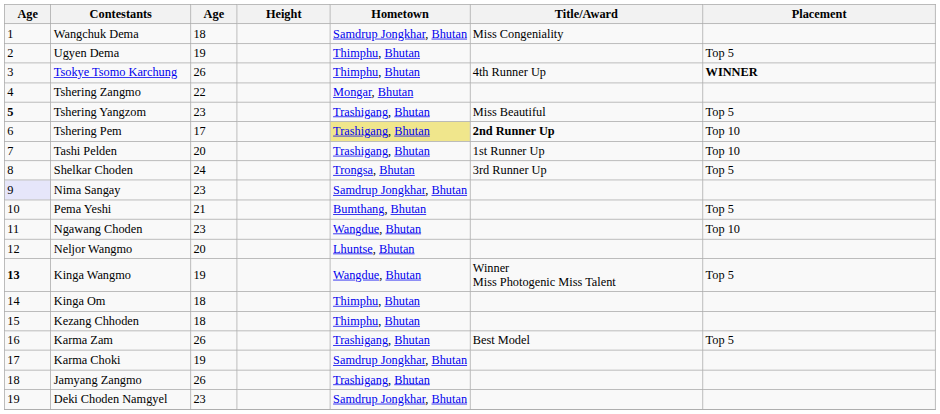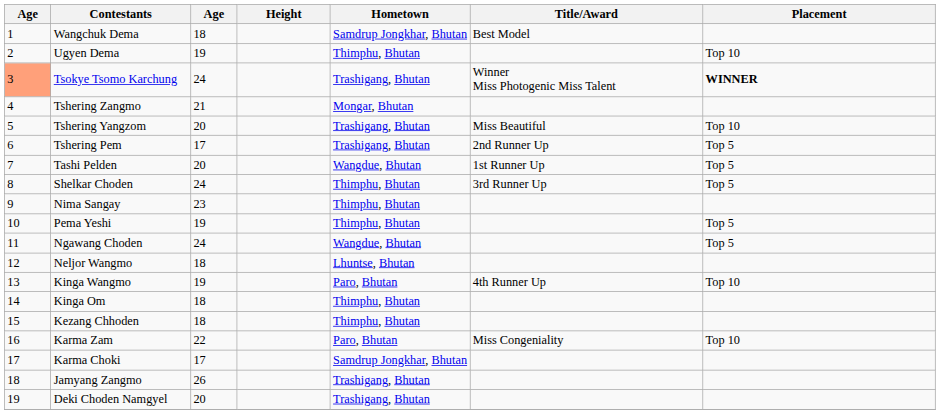Wangchuk Dema | Title/Award: Miss Congeniality -> Best Model
Ugyen Dema | Placement: Top 5 -> Top 10
Tsokye Tsomo Karchung | column 1: no background -> lightsalmon background
Tsokye Tsomo Karchung | column 3: 26 -> 24
Tsokye Tsomo Karchung | Hometown: Thimphu, Bhutan -> Trashigang, Bhutan
Tsokye Tsomo Karchung | Title/Award: 4th Runner Up -> Winner Miss Photogenic Miss Talent
Tshering Zangmo | column 3: 22 -> 21
Tshering Yangzom | column 1: bold -> normal
Tshering Yangzom | column 3: 23 -> 20
Tshering Yangzom | Placement: Top 5 -> Top 10
Tshering Pem | Hometown: khaki background -> no background
Tshering Pem | Title/Award: bold -> normal
Tshering Pem | Placement: Top 10 -> Top 5
Tashi Pelden | Hometown: Trashigang, Bhutan -> Wangdue, Bhutan
Tashi Pelden | Placement: Top 10 -> Top 5
Shelkar Choden | Hometown: Trongsa, Bhutan -> Thimphu, Bhutan
Nima Sangay | column 1: lavender background -> no background
Nima Sangay | Hometown: Samdrup Jongkhar, Bhutan -> Thimphu, Bhutan
Pema Yeshi | column 3: 21 -> 19
Pema Yeshi | Hometown: Bumthang, Bhutan -> Thimphu, Bhutan
Ngawang Choden | column 3: 23 -> 24
Ngawang Choden | Placement: Top 10 -> Top 5
Neljor Wangmo | column 3: 20 -> 18
Kinga Wangmo | column 1: bold -> normal
Kinga Wangmo | Hometown: Wangdue, Bhutan -> Paro, Bhutan
Kinga Wangmo | Title/Award: Winner Miss Photogenic Miss Talent -> 4th Runner Up
Kinga Wangmo | Placement: Top 5 -> Top 10
Karma Zam | column 3: 26 -> 22
Karma Zam | Hometown: Trashigang, Bhutan -> Paro, Bhutan
Karma Zam | Title/Award: Best Model -> Miss Congeniality
Karma Zam | Placement: Top 5 -> Top 10
Karma Choki | column 3: 19 -> 17
Deki Choden Namgyel | column 3: 23 -> 20
Deki Choden Namgyel | Hometown: Samdrup Jongkhar, Bhutan -> Trashigang, Bhutan
